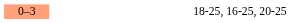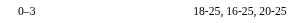row 1 | column 1: lightsalmon background -> no background
